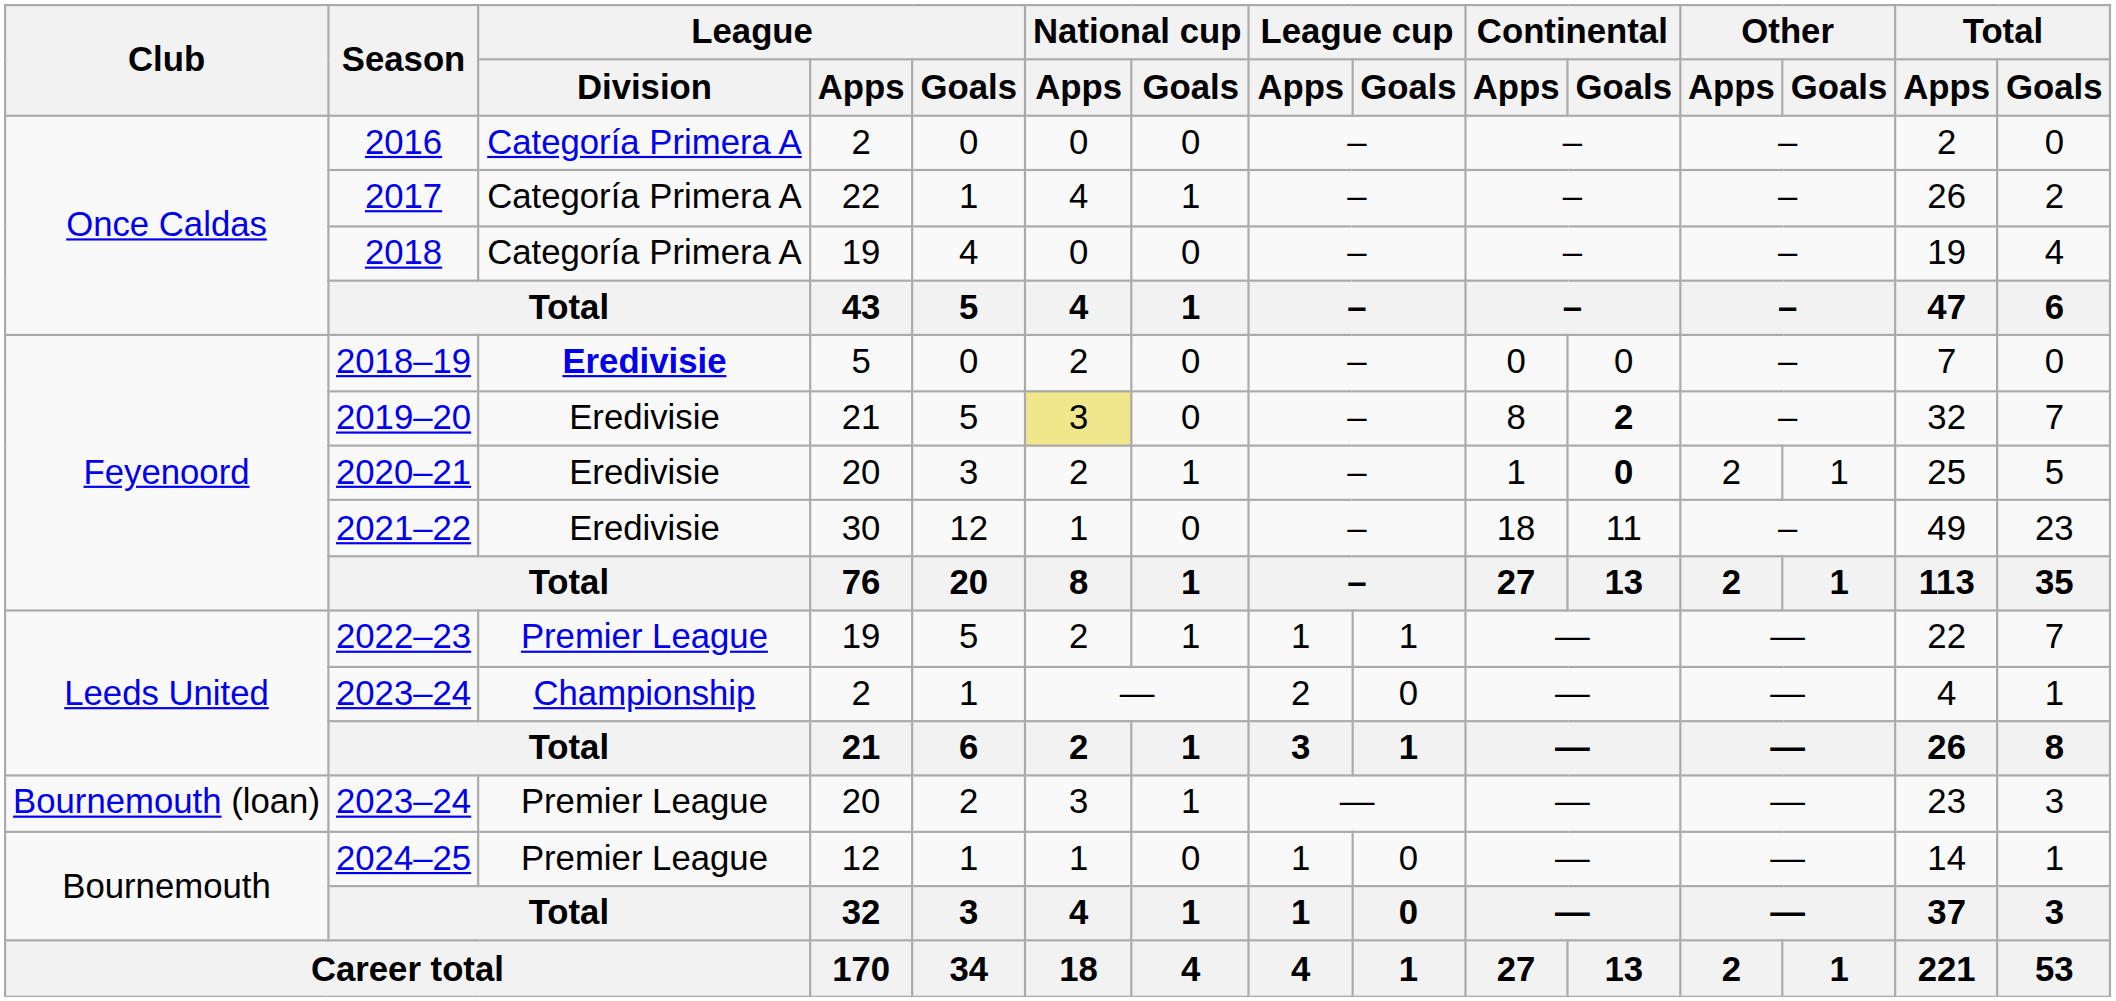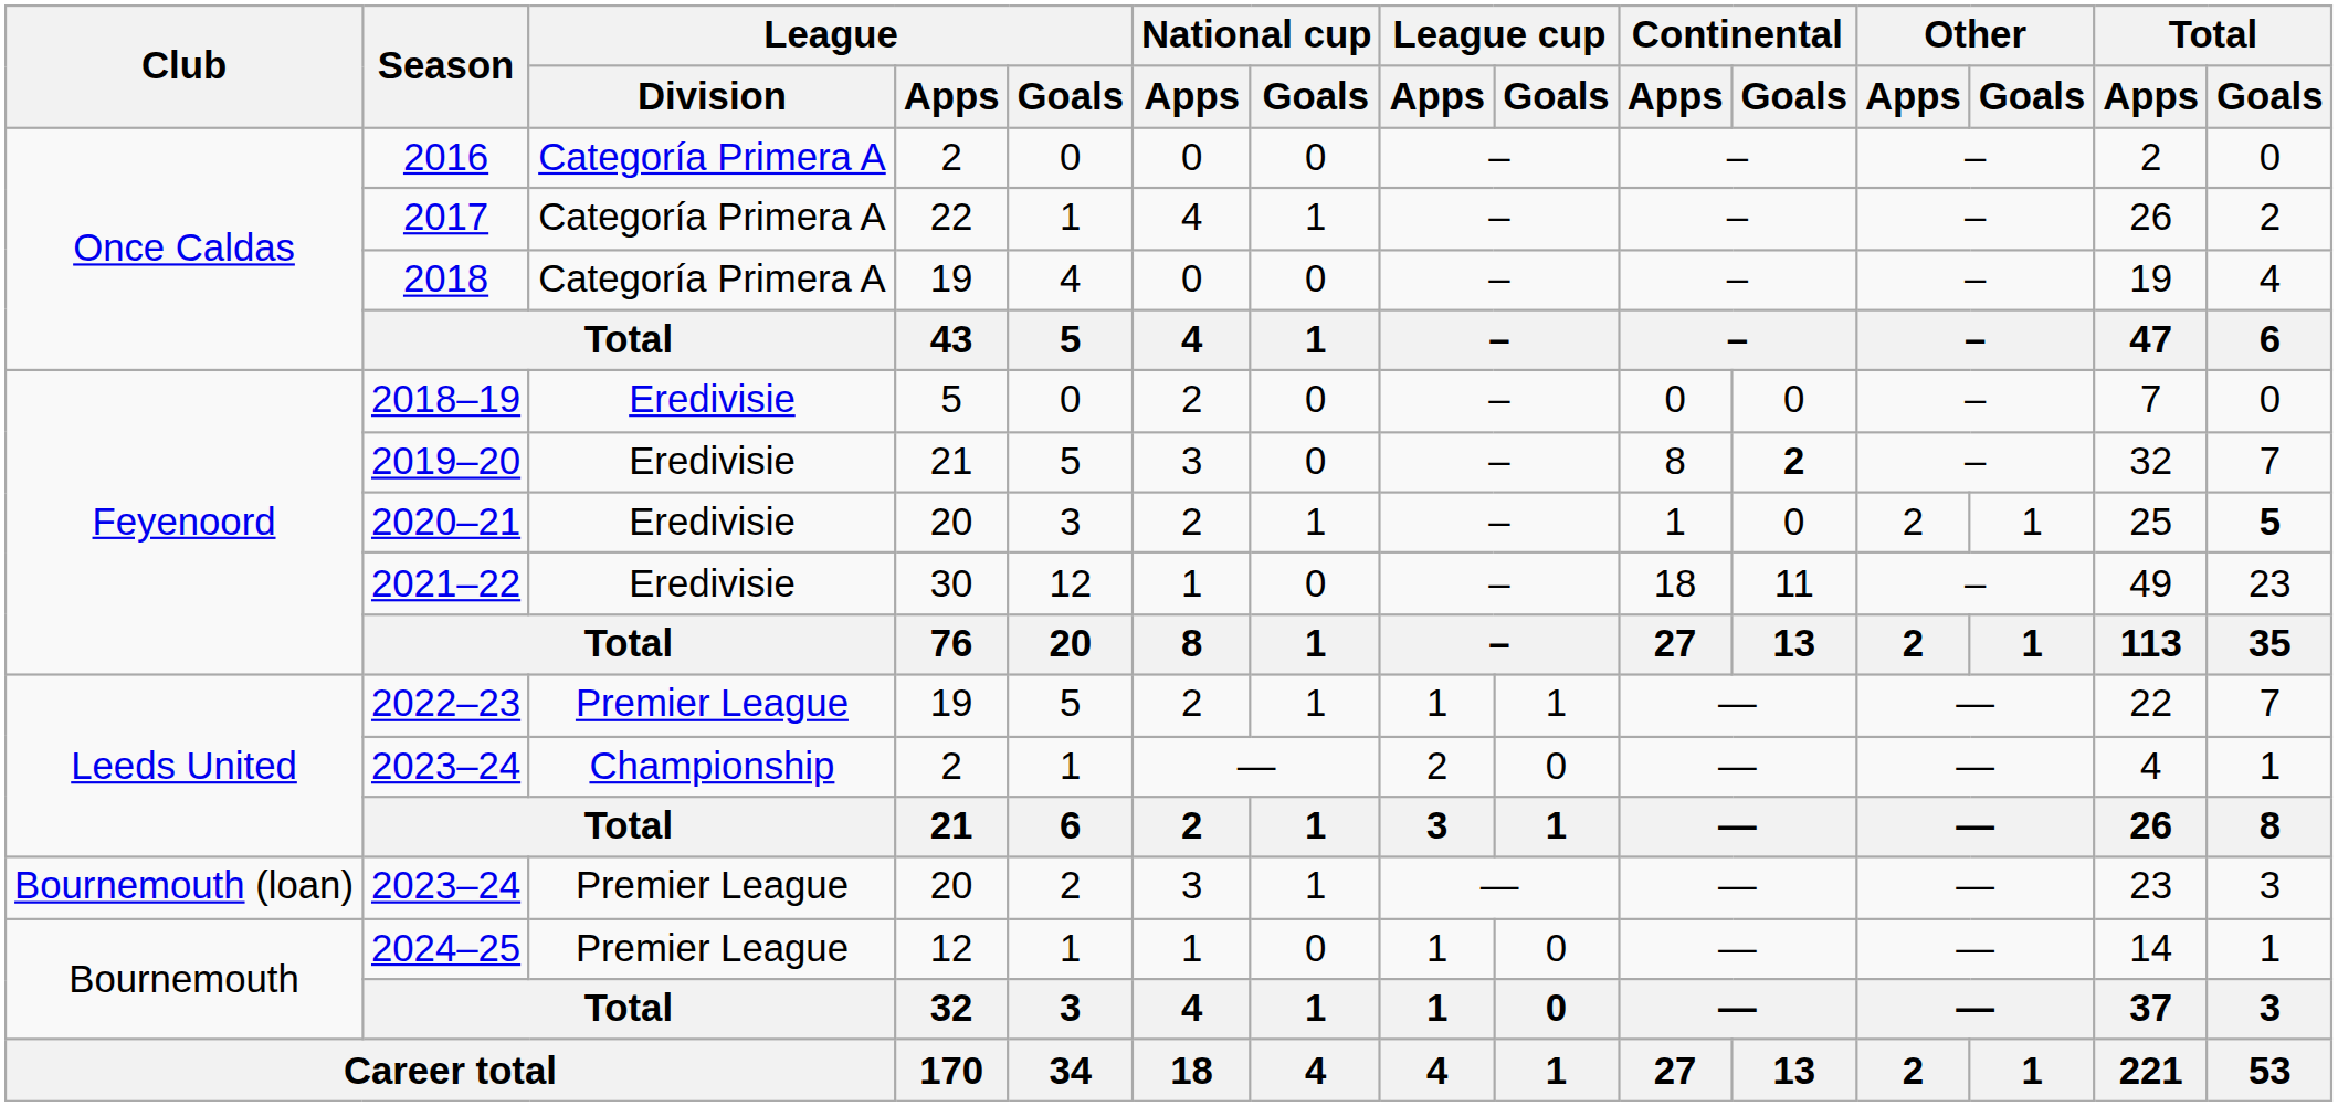2018–19 | League / Division: bold -> normal
2019–20 | National cup / Apps: khaki background -> no background
2020–21 | Continental / Goals: bold -> normal
2020–21 | Total / Goals: normal -> bold
